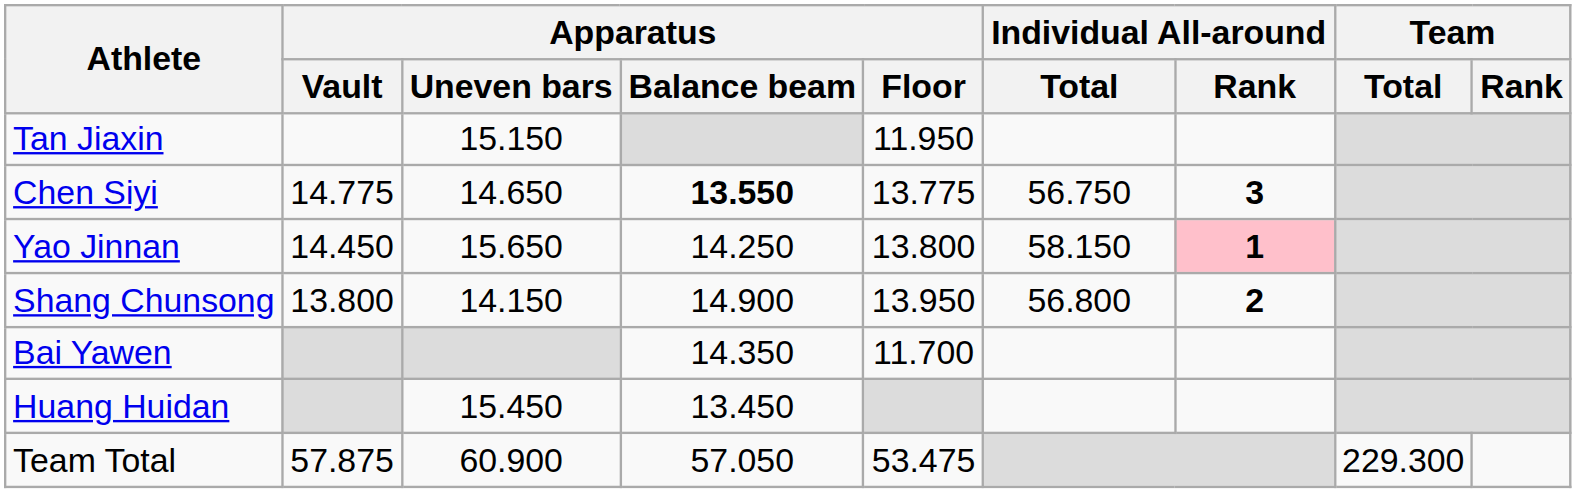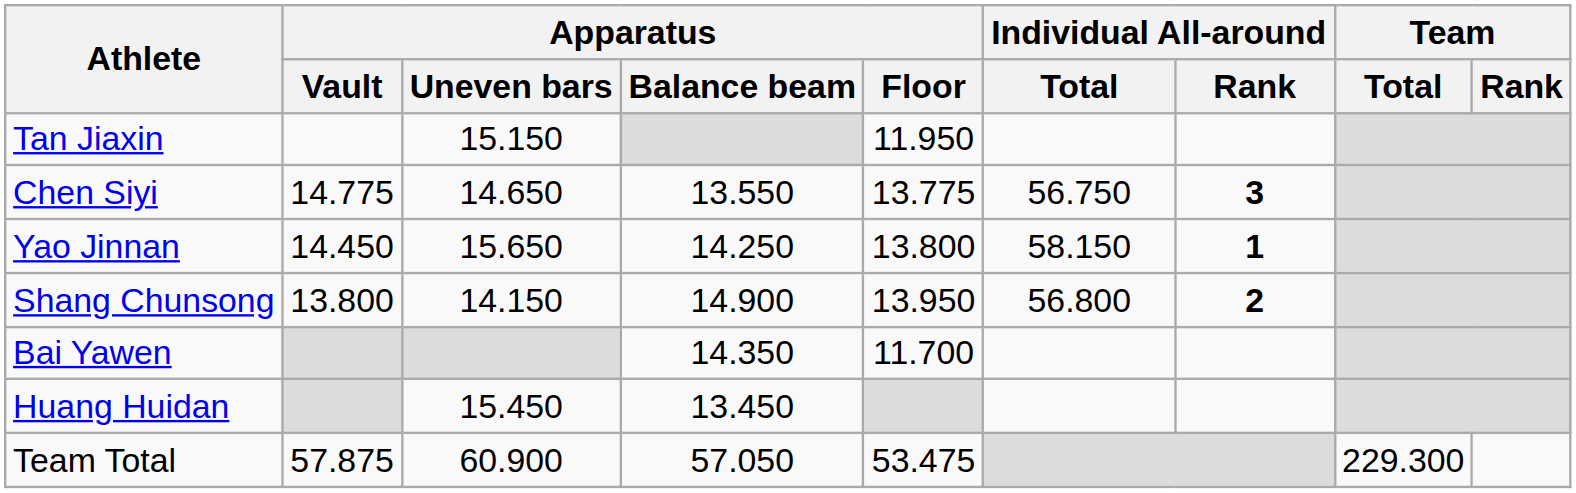Chen Siyi | Apparatus / Balance beam: bold -> normal
Yao Jinnan | Individual All-around / Rank: pink background -> no background
